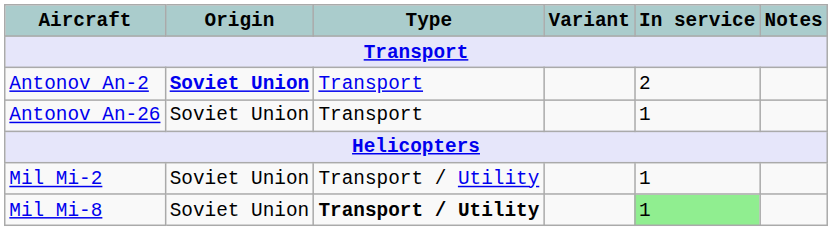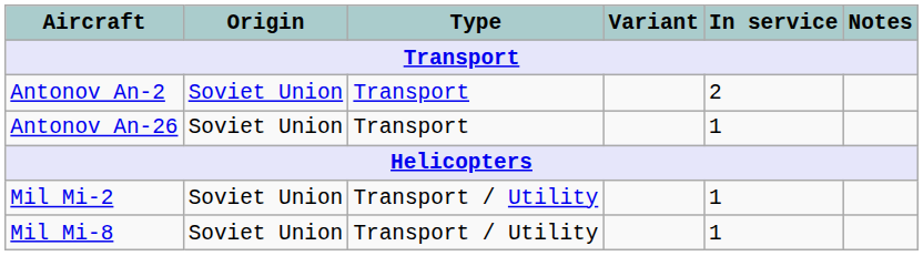Antonov An-2 | Origin: bold -> normal
Mil Mi-8 | Type: bold -> normal
Mil Mi-8 | In service: lightgreen background -> no background
